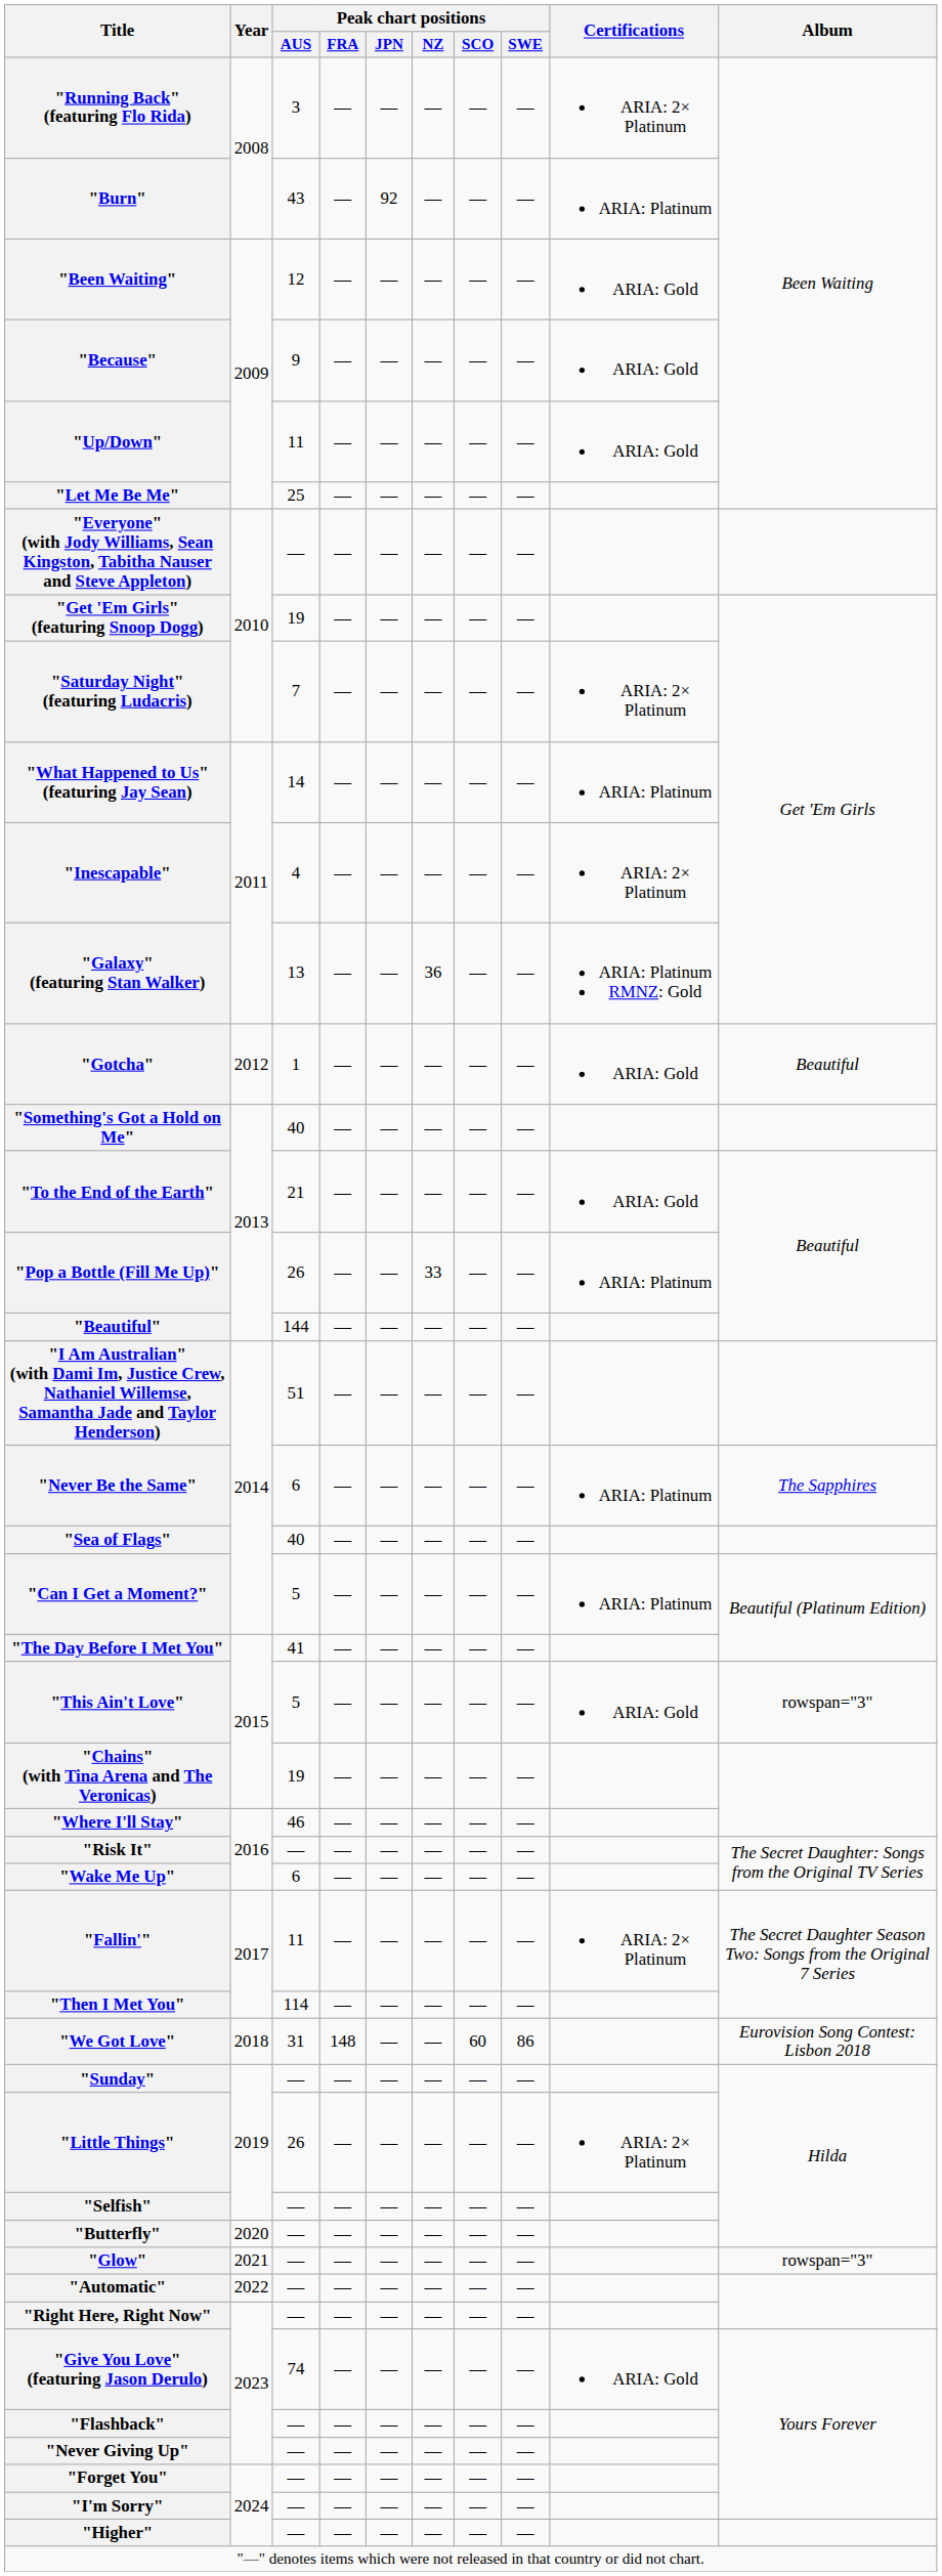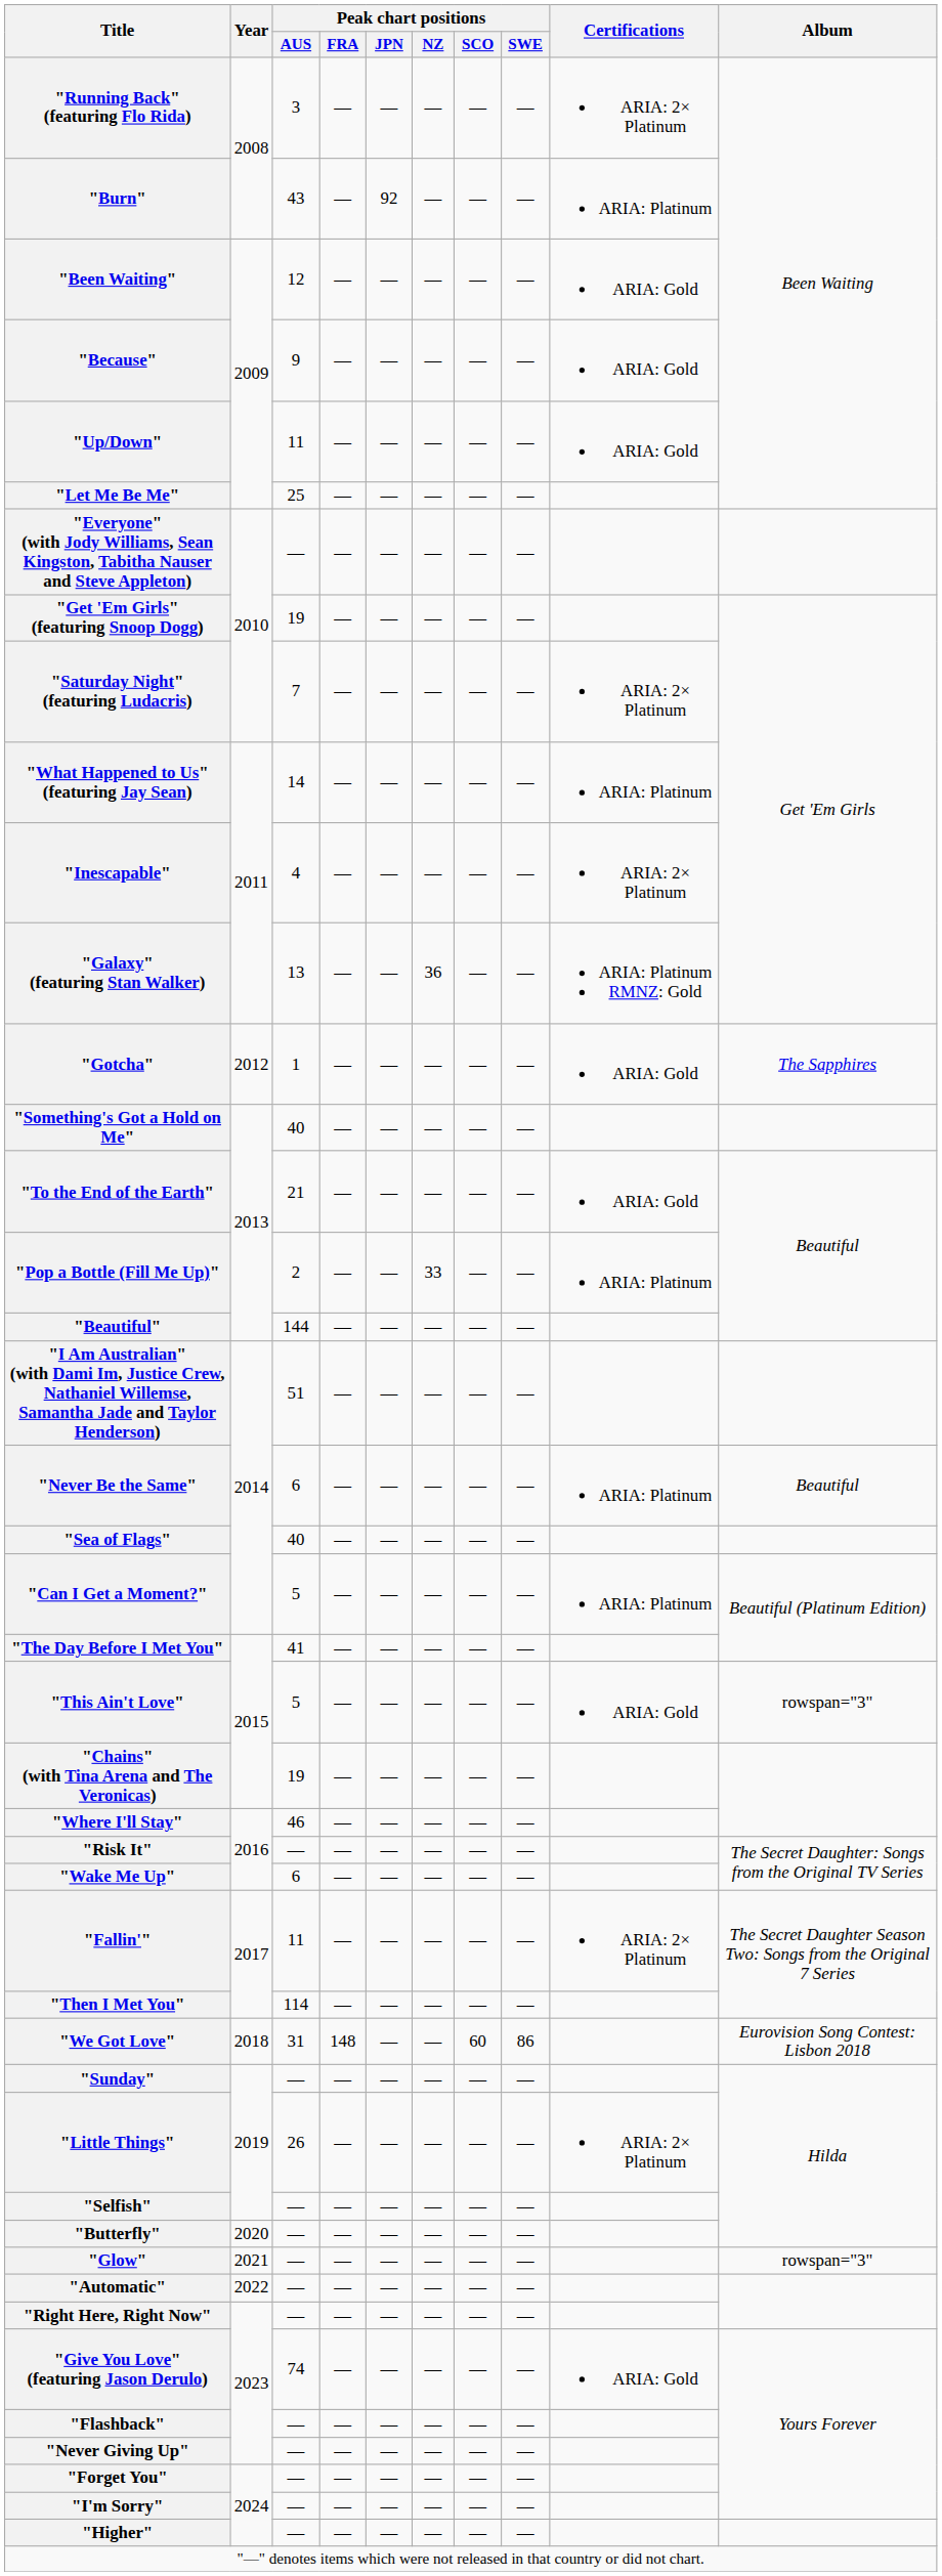"Gotcha" | Album: Beautiful -> The Sapphires
"Pop a Bottle (Fill Me Up)" | Peak chart positions / AUS: 26 -> 2
"Never Be the Same" | Album: The Sapphires -> Beautiful
